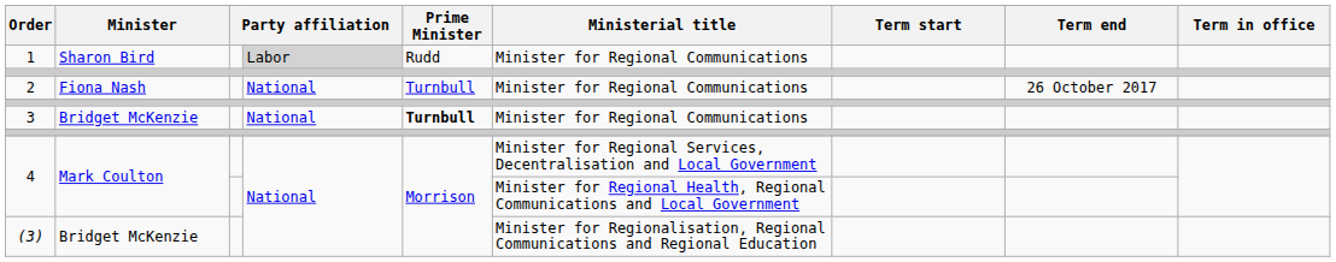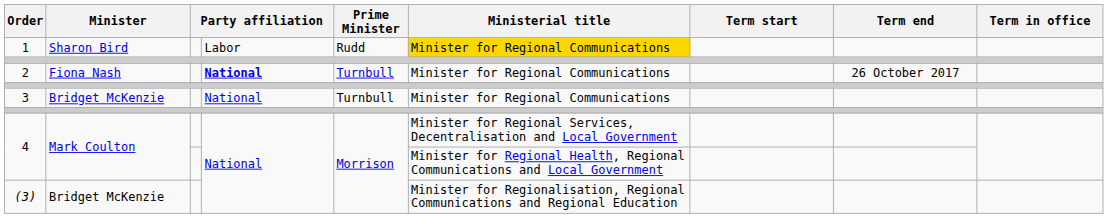1 | column 4: lightgrey background -> no background
1 | Ministerial title: no background -> gold background
2 | column 4: normal -> bold
3 | Prime Minister: bold -> normal
